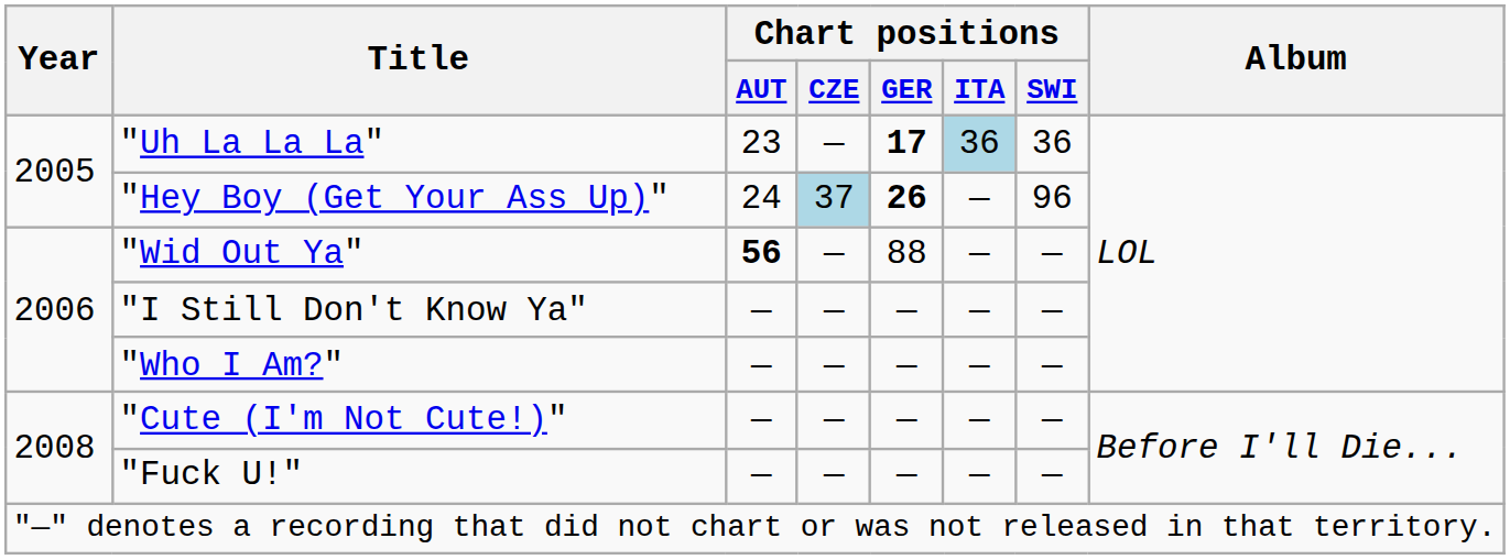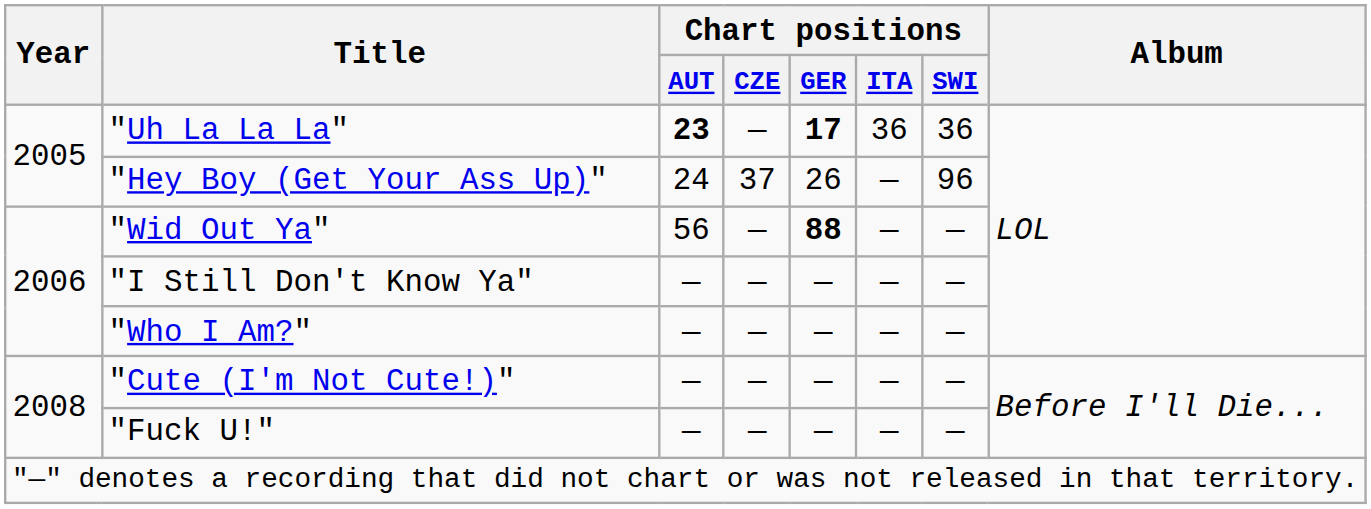"Uh La La La" | Chart positions / AUT: normal -> bold
"Uh La La La" | Chart positions / ITA: lightblue background -> no background
"Hey Boy (Get Your Ass Up)" | Chart positions / CZE: lightblue background -> no background
"Hey Boy (Get Your Ass Up)" | Chart positions / GER: bold -> normal
"Wid Out Ya" | Chart positions / AUT: bold -> normal
"Wid Out Ya" | Chart positions / GER: normal -> bold
